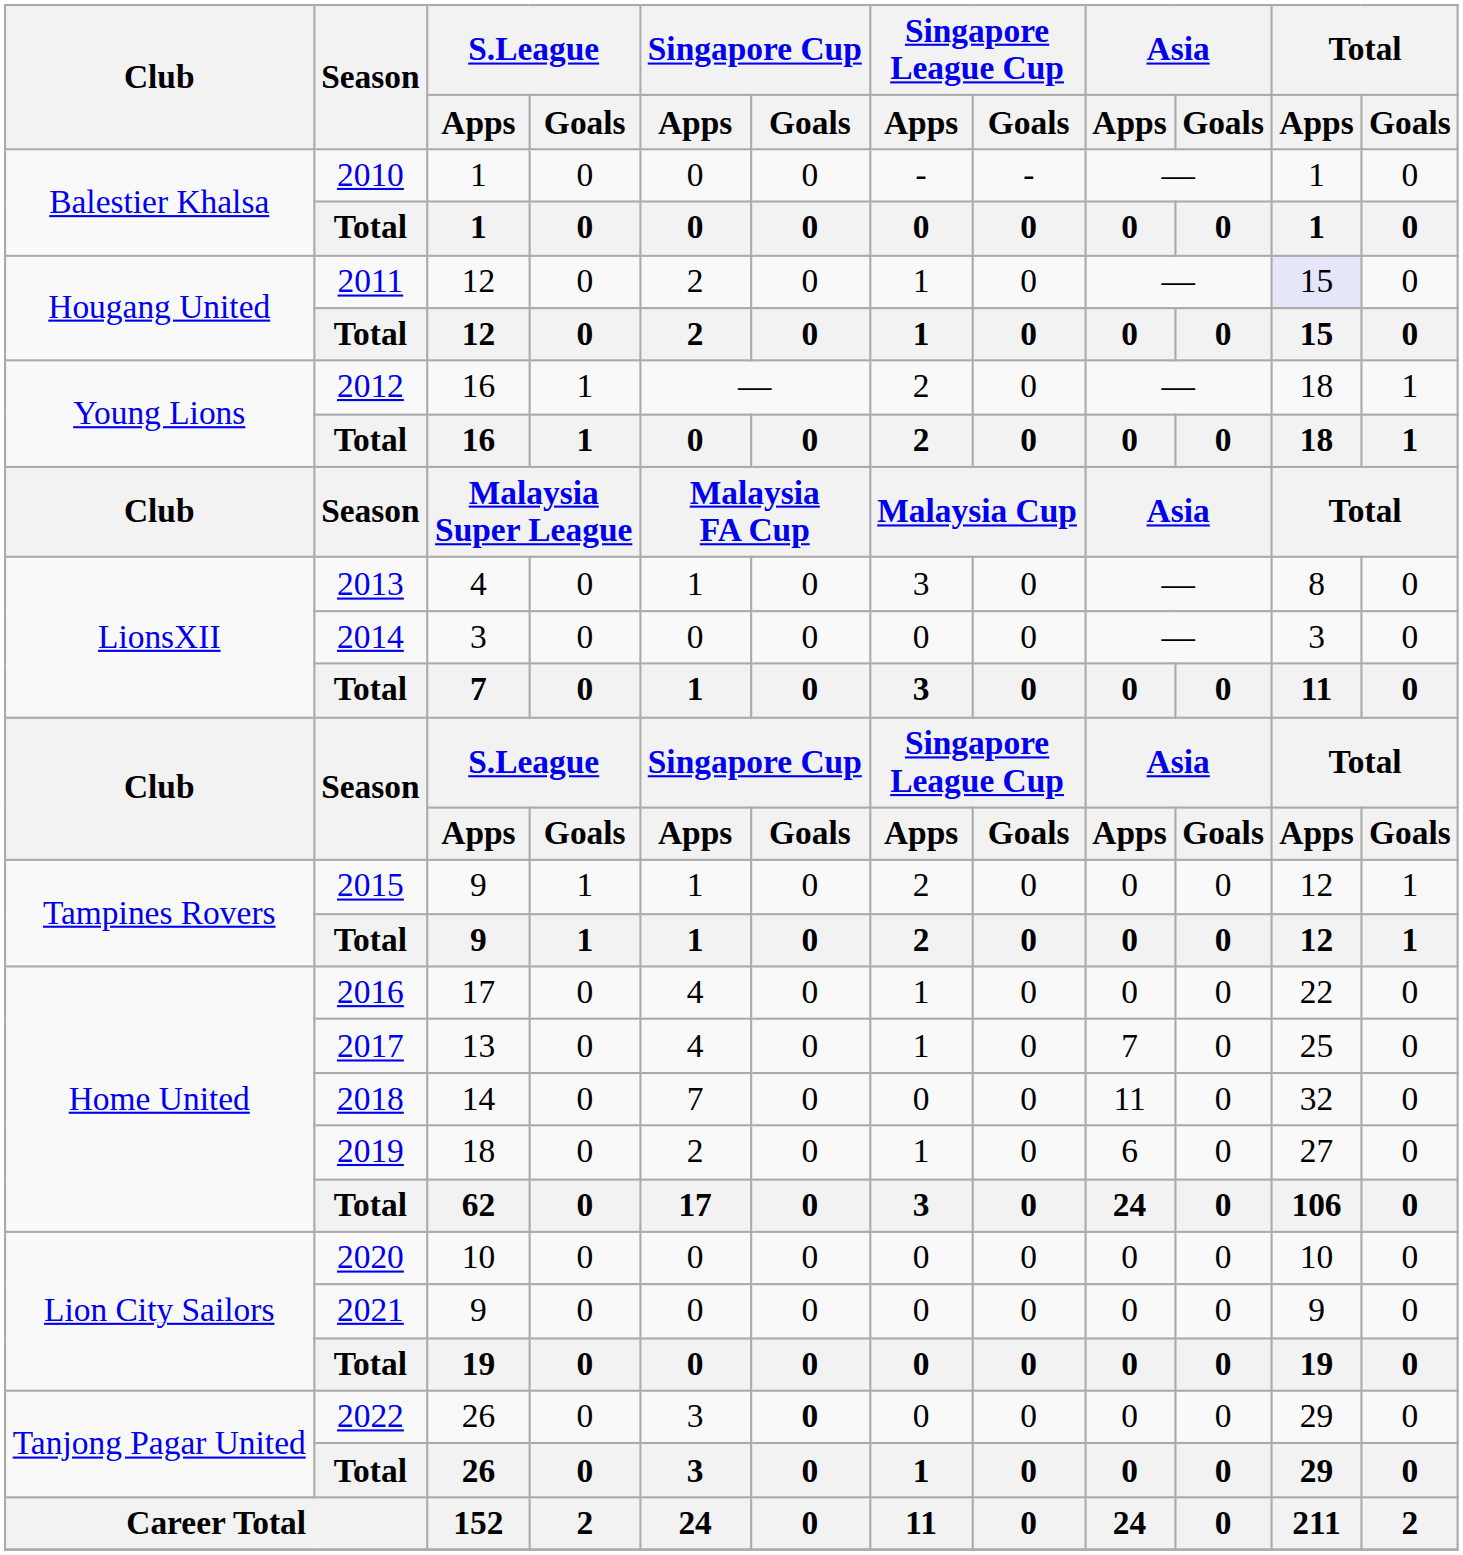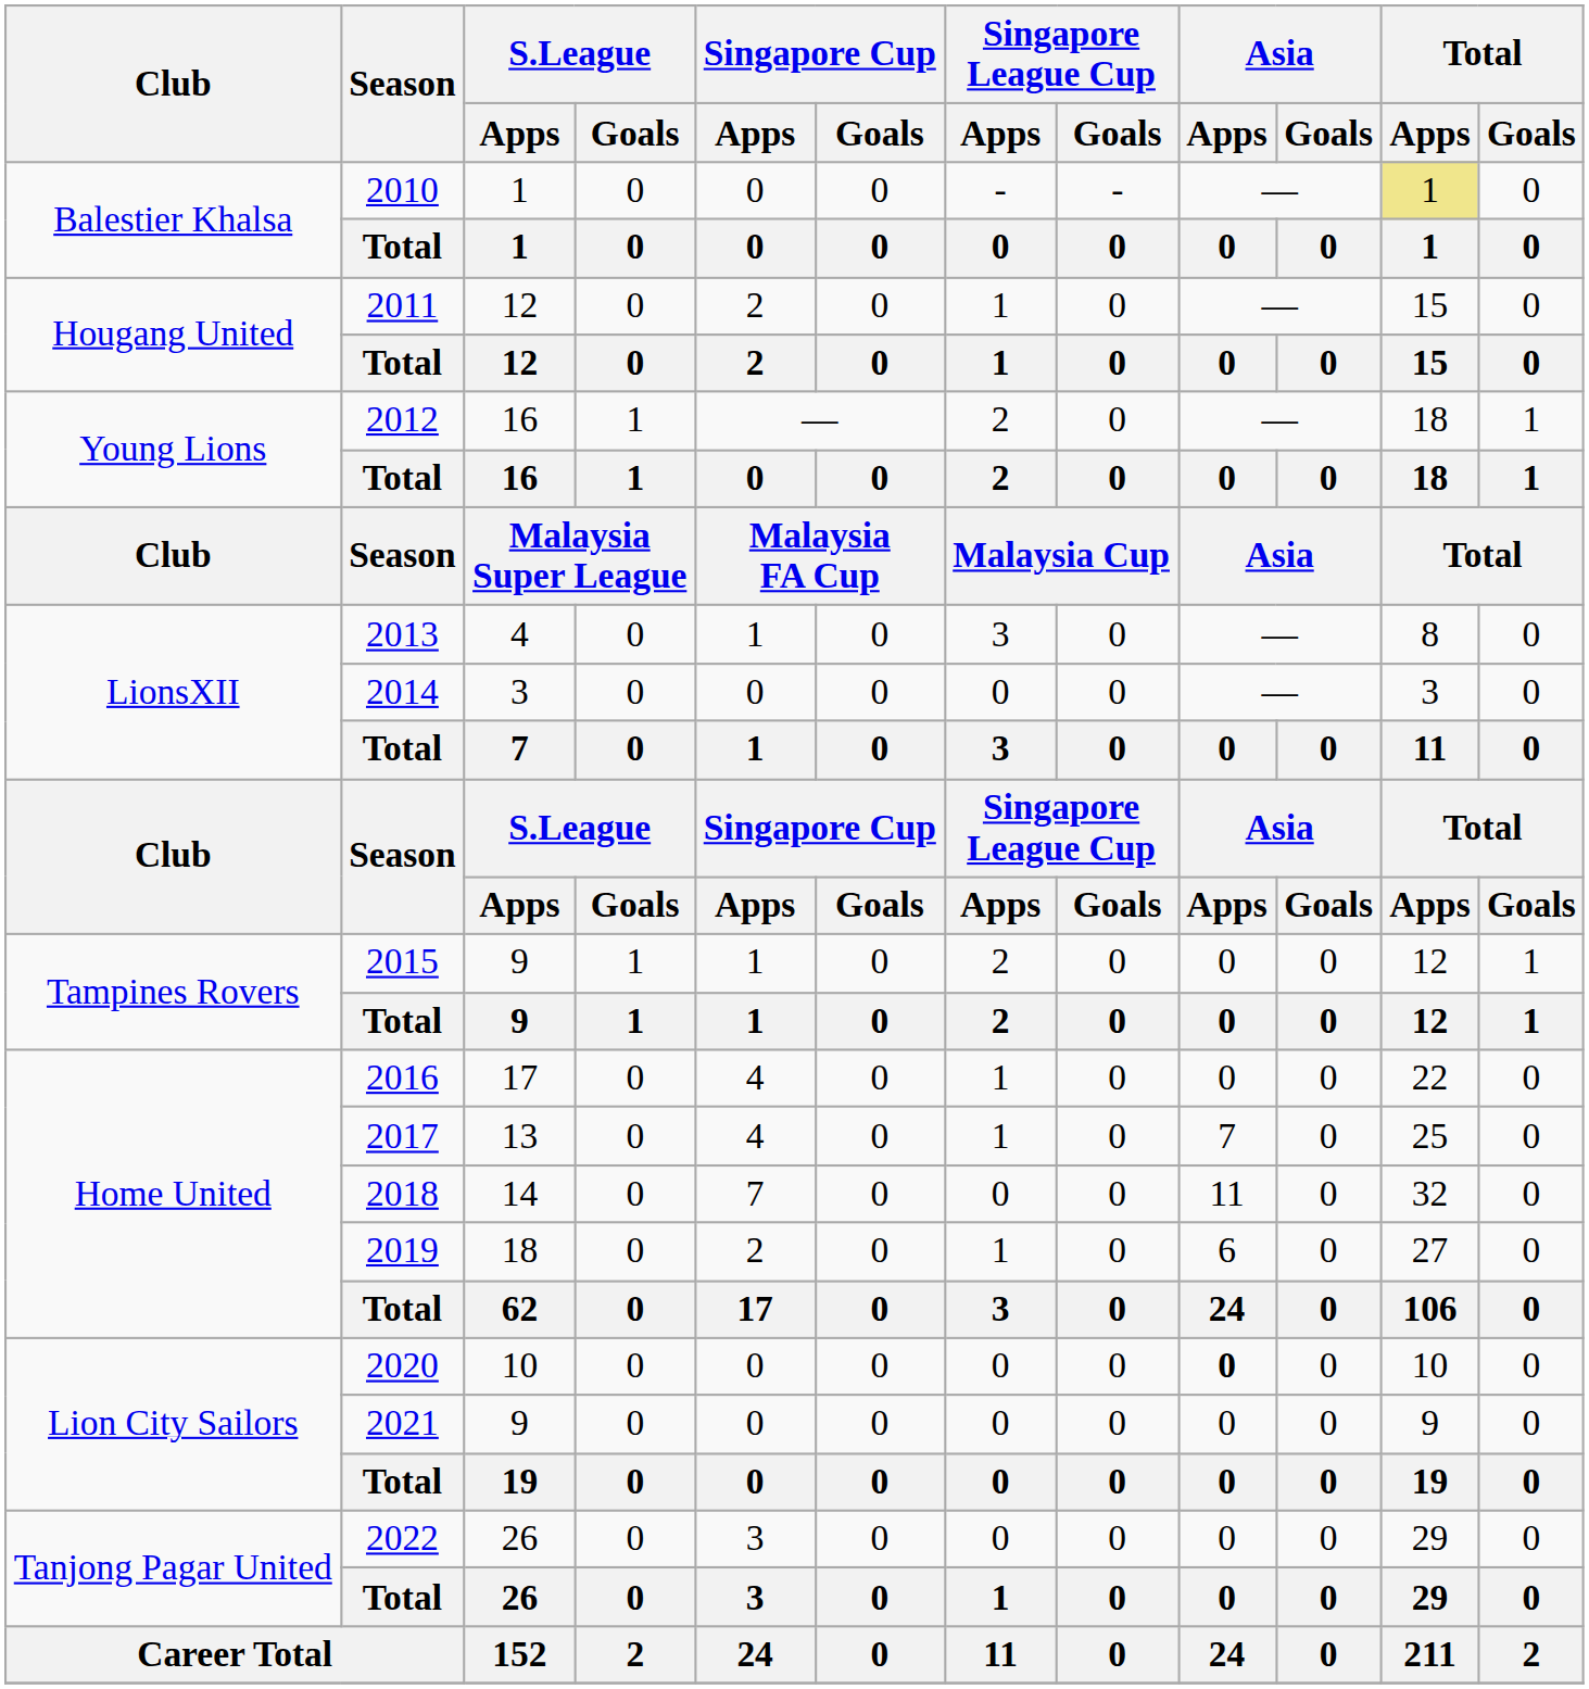2010 | Total / Apps: no background -> khaki background
2011 | Total / Apps: lavender background -> no background
2020 | Asia / Apps: normal -> bold
2022 | Singapore Cup / Goals: bold -> normal
